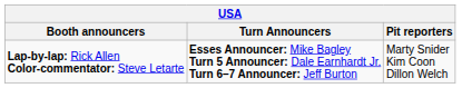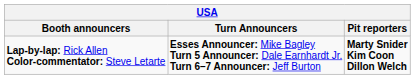Lap-by-lap: Rick Allen Color-commentator: Steve Letarte | Pit reporters: normal -> bold
